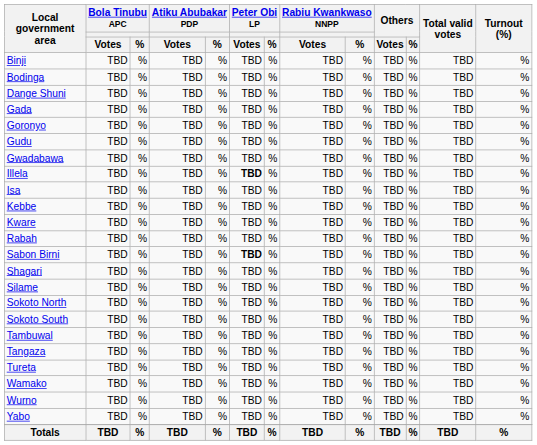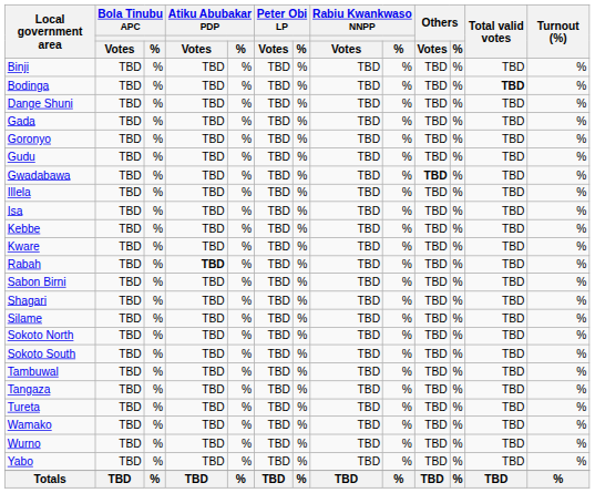Bodinga | Total valid votes: normal -> bold
Gwadabawa | Others / Votes: normal -> bold
Illela | Peter Obi LP / Votes: bold -> normal
Rabah | Atiku Abubakar PDP / Votes: normal -> bold
Sabon Birni | Peter Obi LP / Votes: bold -> normal
